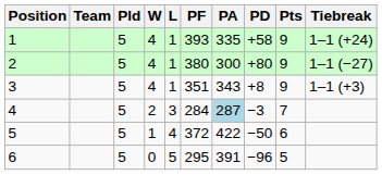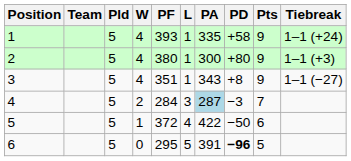columns swapped: L <-> PF
row 3 | Tiebreak: 1–1 (−27) -> 1–1 (+3)
row 4 | Tiebreak: 1–1 (+3) -> 1–1 (−27)
row 7 | PD: normal -> bold
